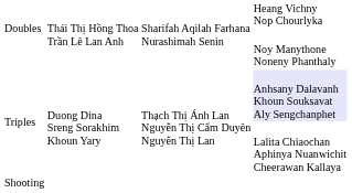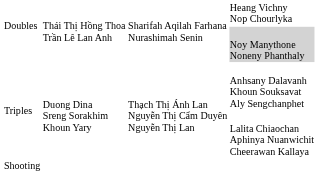Noy Manythone Noneny Phanthaly | column 4: no background -> lightgrey background
Anhsany Dalavanh Khoun Souksavat Aly Sengchanphet | column 4: lavender background -> no background
